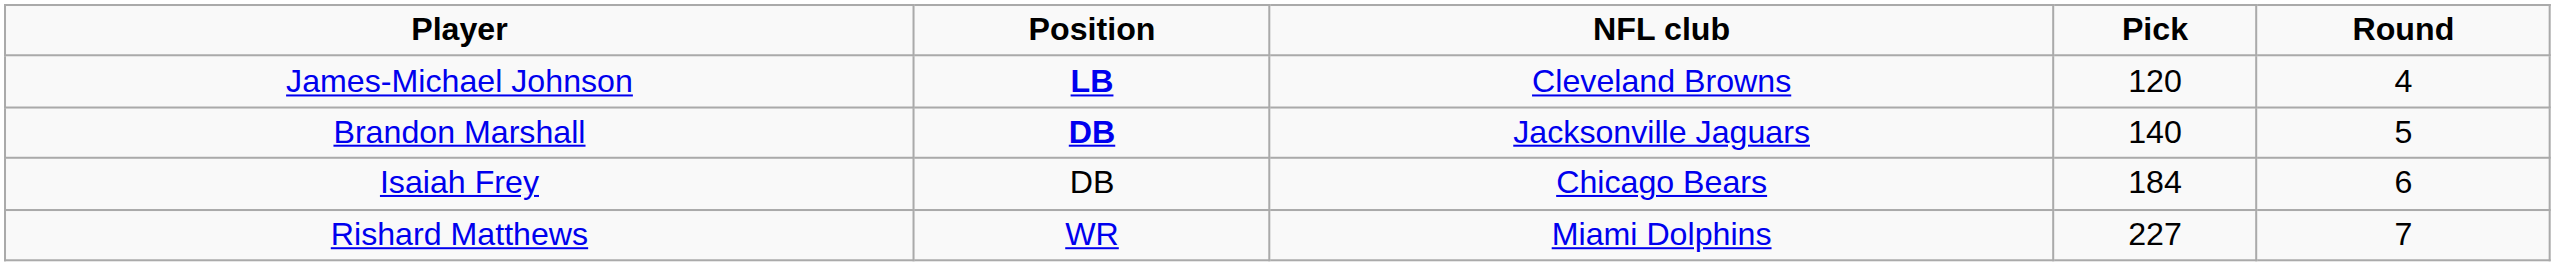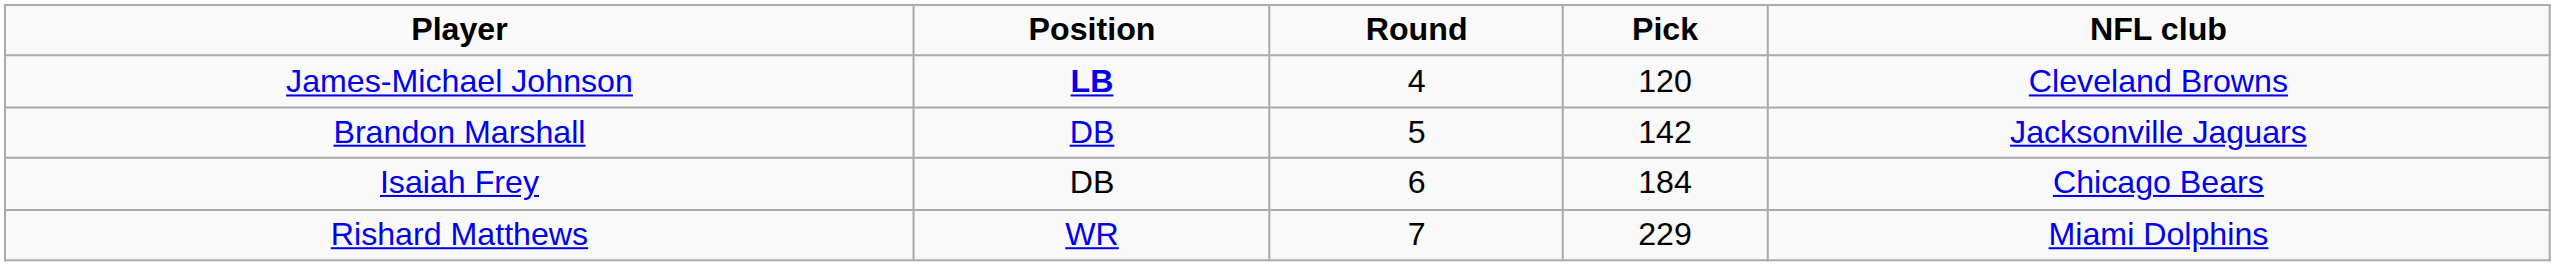columns swapped: Round <-> NFL club
Brandon Marshall | Position: bold -> normal
Brandon Marshall | Pick: 140 -> 142
Rishard Matthews | Pick: 227 -> 229
